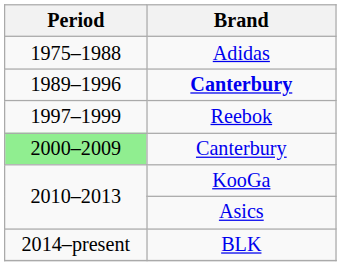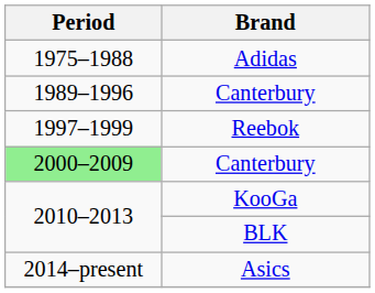row 3 | Brand: bold -> normal
row 7 | Brand: Asics -> BLK
row 8 | Brand: BLK -> Asics
